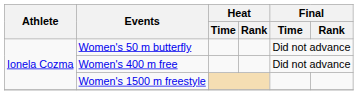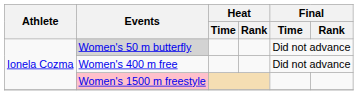Women's 50 m butterfly | Events: no background -> lightgrey background
Women's 1500 m freestyle | Events: no background -> pink background
